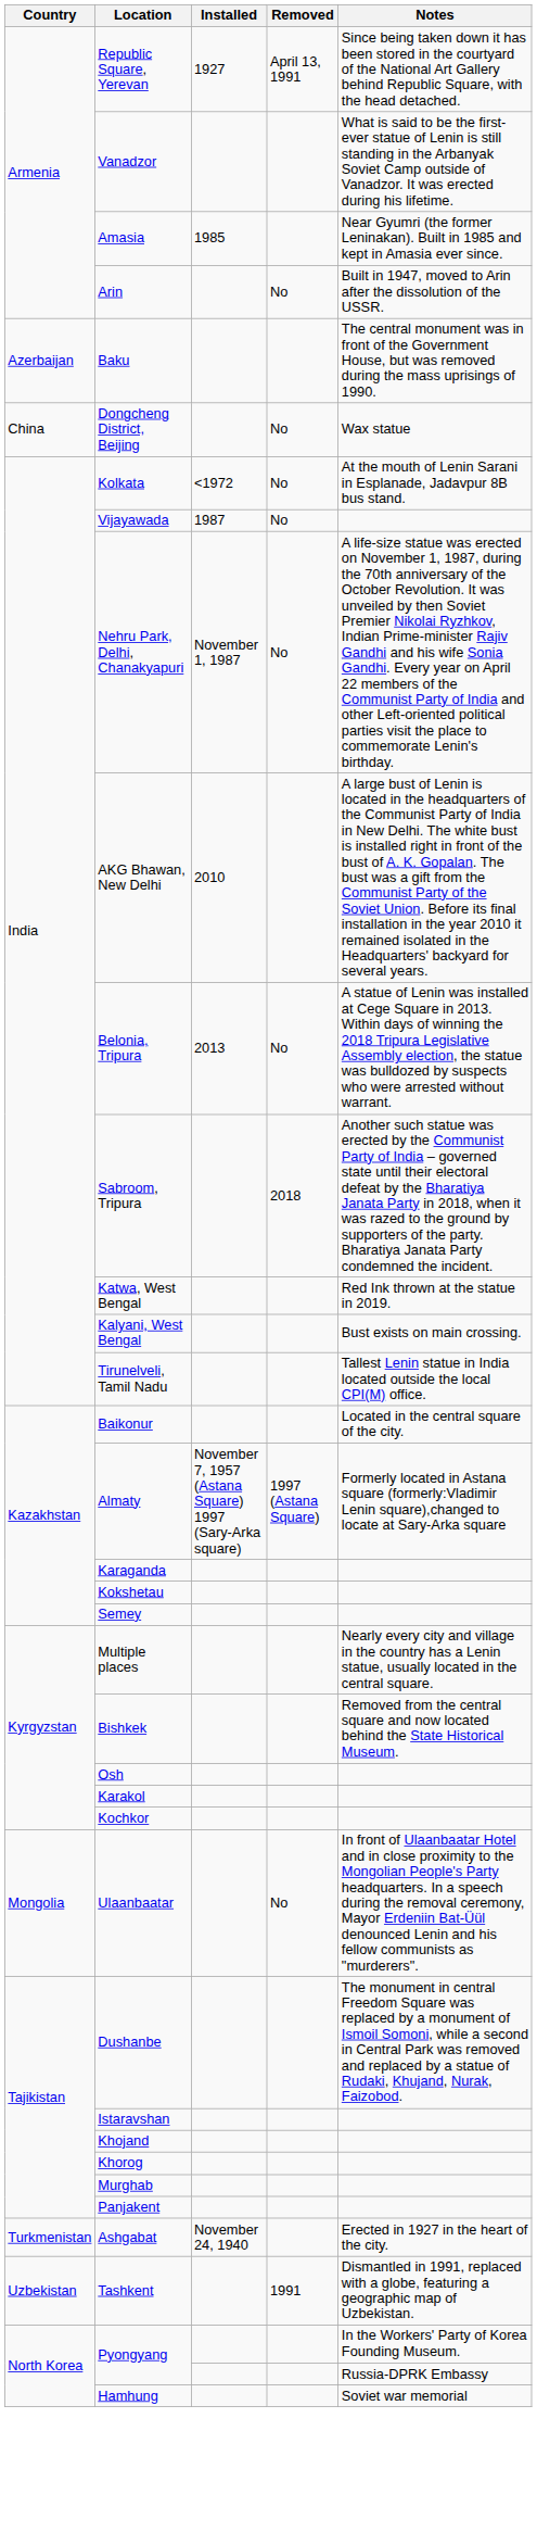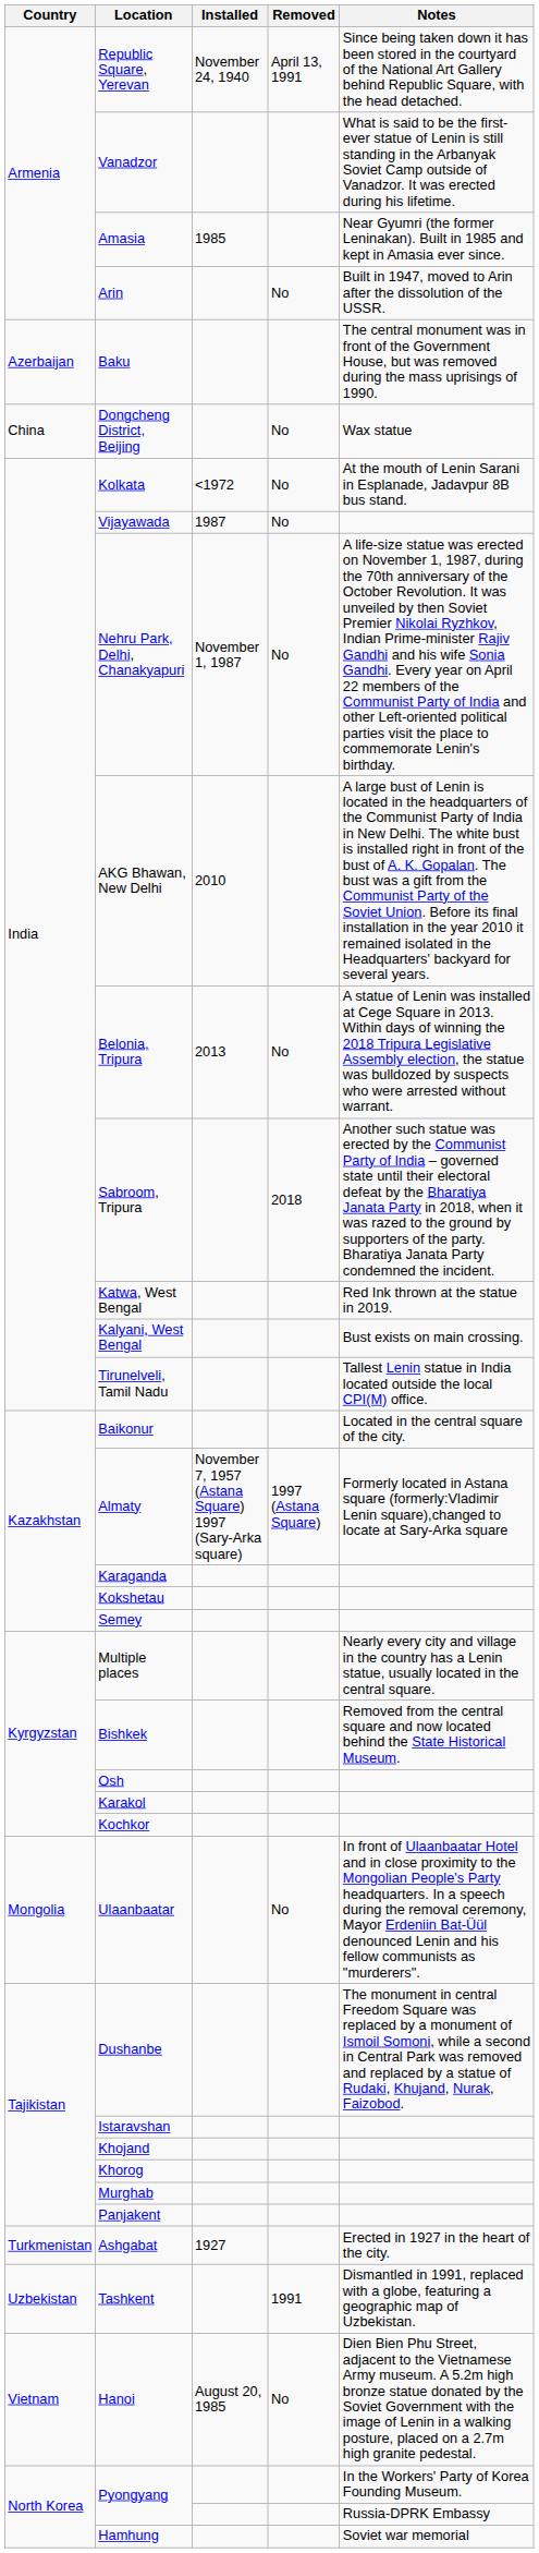Republic Square, Yerevan | Installed: 1927 -> November 24, 1940
Ashgabat | Installed: November 24, 1940 -> 1927
+ row: Vietnam | Hanoi | August 20, 1985 | No | Dien Bien Phu Street, adjacent to the Vietnamese Army museum. A 5.2m high bronze statue donated by the Soviet Government with the image of Lenin in a walking posture, placed on a 2.7m high granite pedestal.
